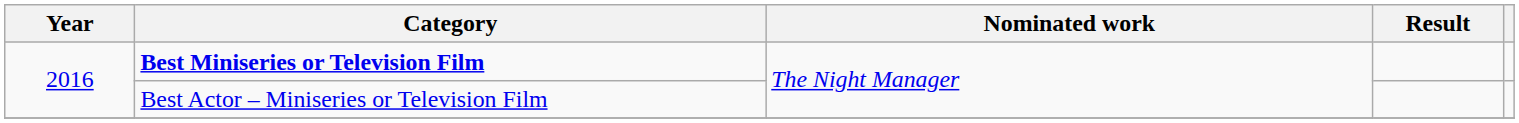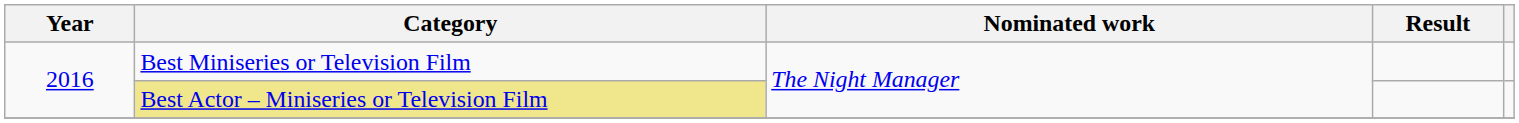Best Miniseries or Television Film | Category: bold -> normal
Best Actor – Miniseries or Television Film | Category: no background -> khaki background
